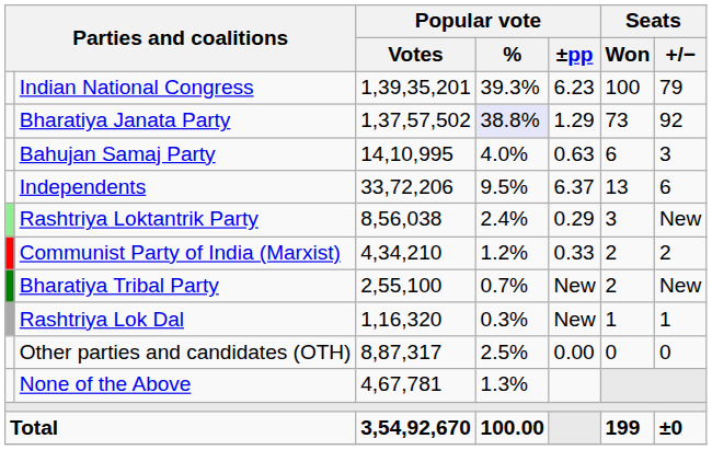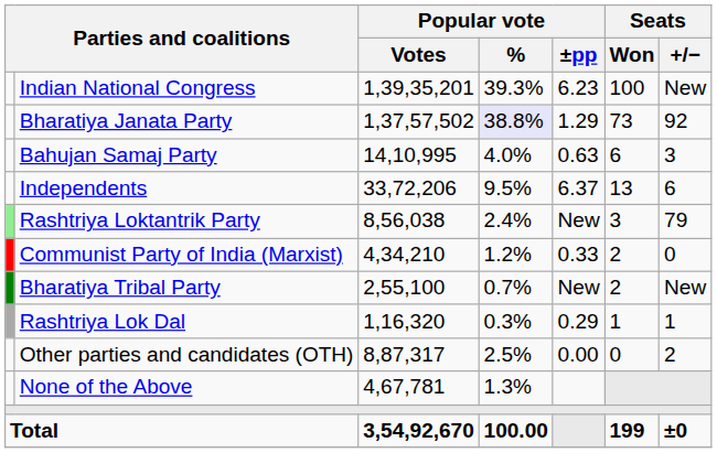Indian National Congress | Seats / +/−: 79 -> New
Rashtriya Loktantrik Party | Popular vote / ±pp: 0.29 -> New
Rashtriya Loktantrik Party | Seats / +/−: New -> 79
Communist Party of India (Marxist) | Seats / +/−: 2 -> 0
Rashtriya Lok Dal | Popular vote / ±pp: New -> 0.29
Other parties and candidates (OTH) | Seats / +/−: 0 -> 2
